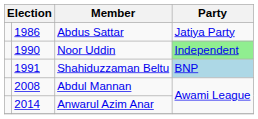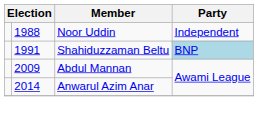- row: 1986 | Abdus Sattar | Jatiya Party
Noor Uddin | column 2: 1990 -> 1988
Noor Uddin | Party: lightgreen background -> no background
Abdul Mannan | column 2: 2008 -> 2009
